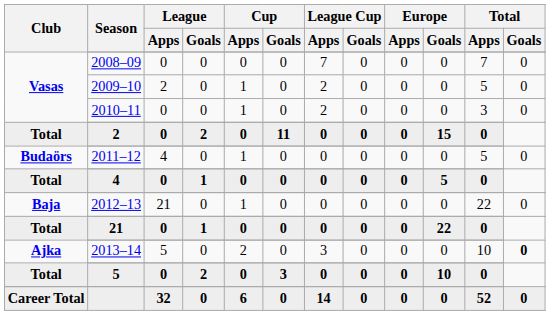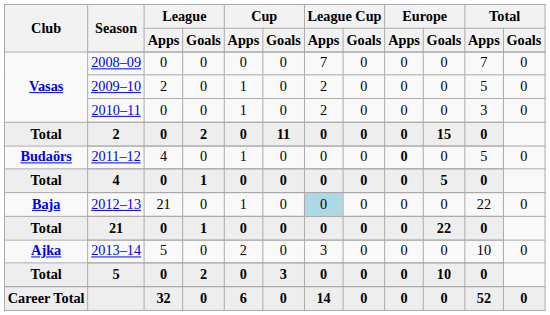2011–12 | Europe / Apps: normal -> bold
2012–13 | League Cup / Apps: no background -> lightblue background
2013–14 | Total / Goals: bold -> normal
